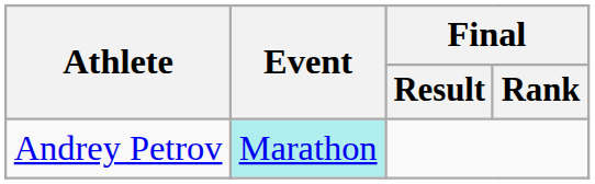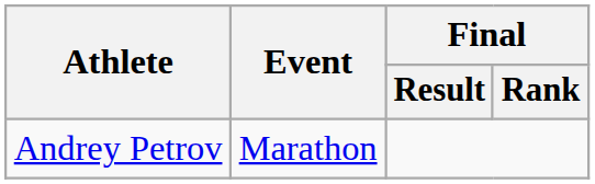Andrey Petrov | Event: paleturquoise background -> no background
